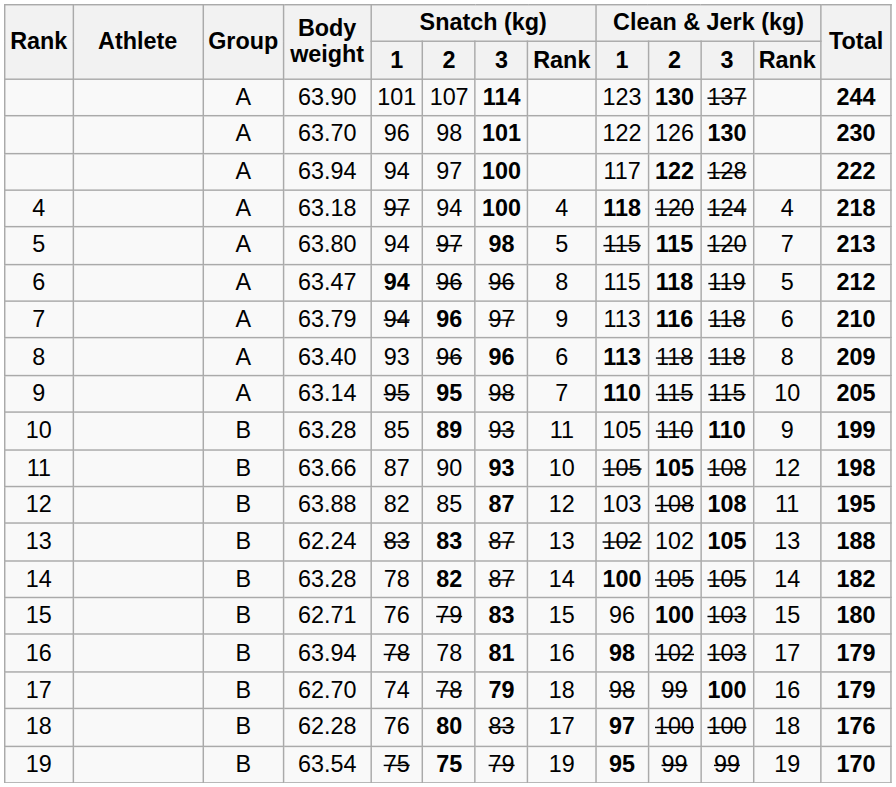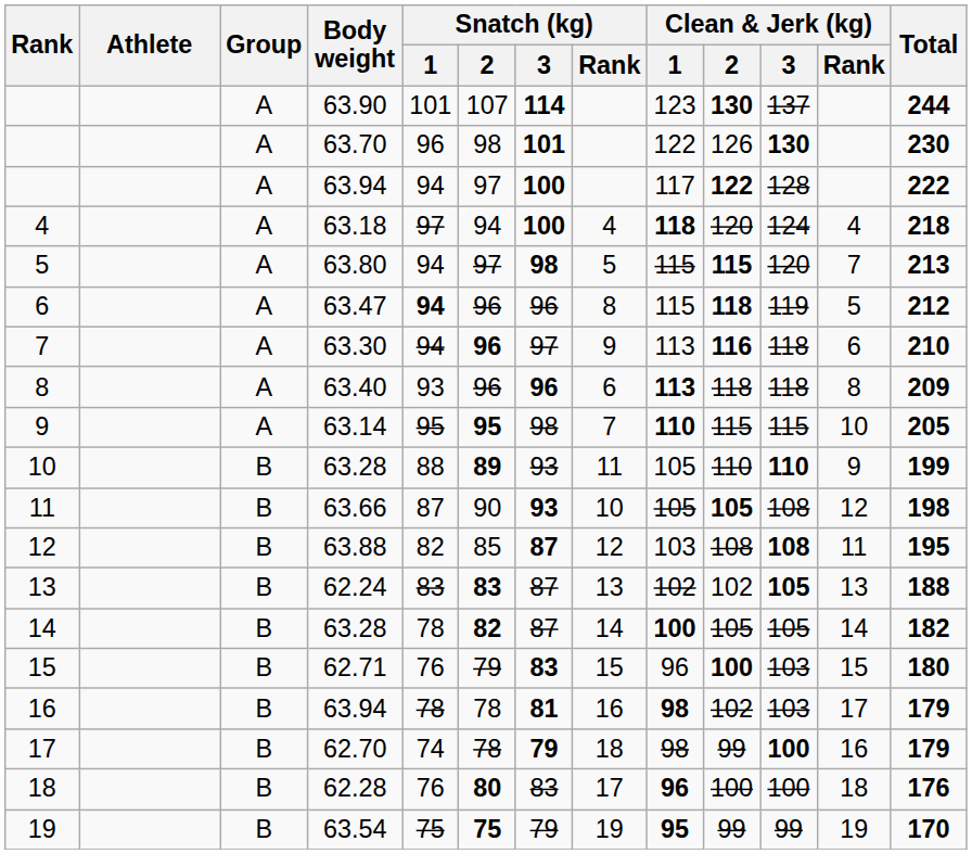row 9 | Body weight: 63.79 -> 63.30
row 12 | Snatch (kg) / 1: 85 -> 88
row 20 | Clean & Jerk (kg) / 1: 97 -> 96
